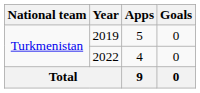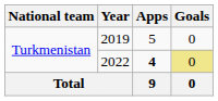2022 | Apps: normal -> bold
2022 | Goals: no background -> khaki background
